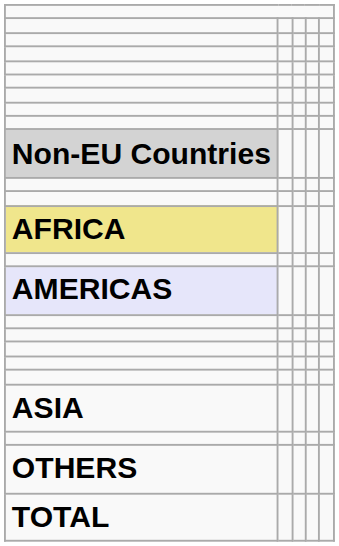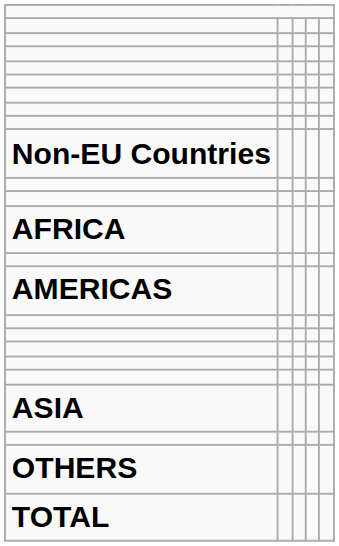Non-EU Countries | column 1: lightgrey background -> no background
AFRICA | column 1: khaki background -> no background
AMERICAS | column 1: lavender background -> no background
